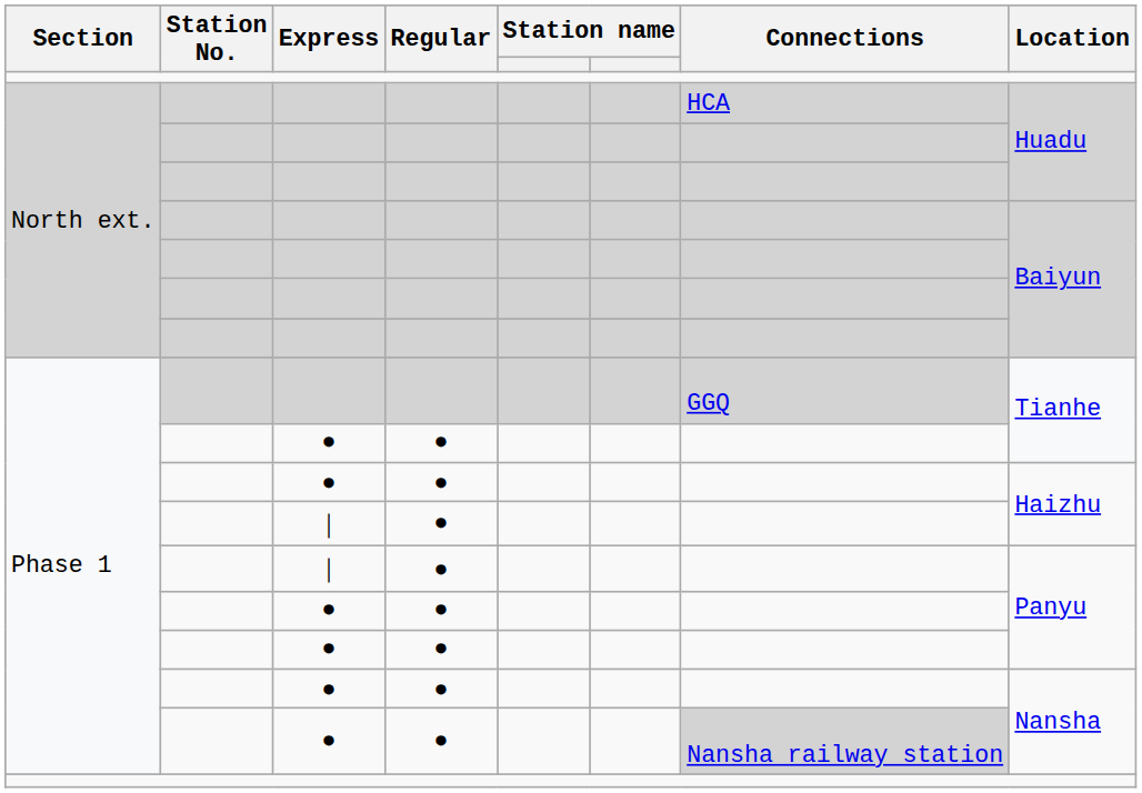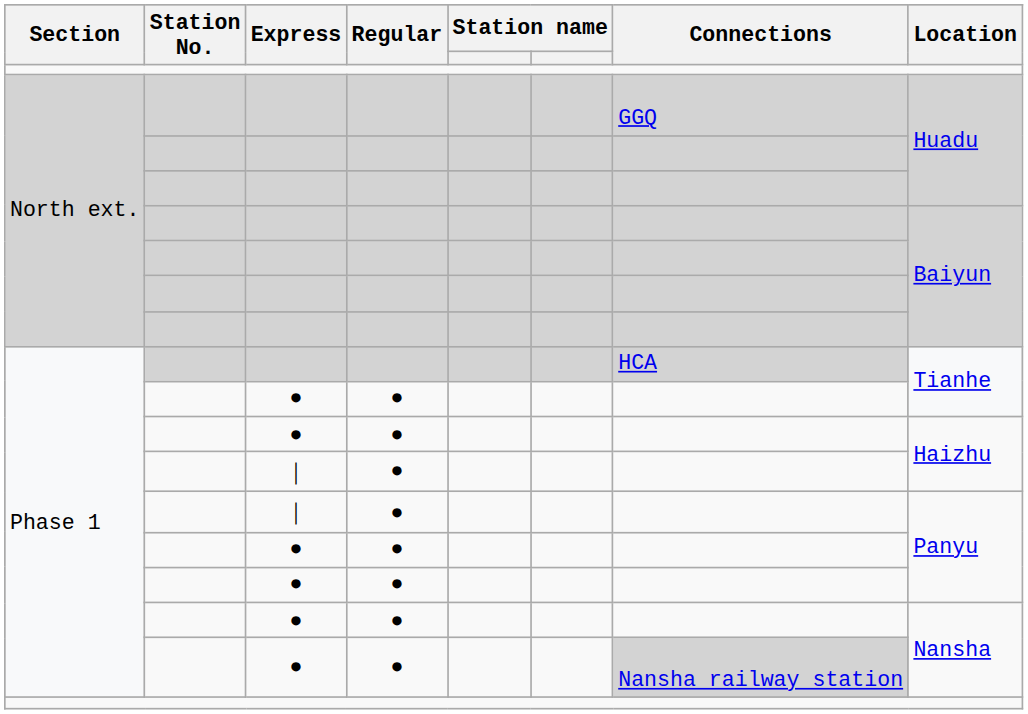row 4 | Connections: HCA -> GGQ
row 11 | Connections: GGQ -> HCA
